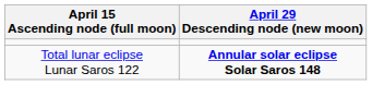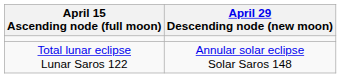row 3 | April 29 Descending node (new moon): bold -> normal
